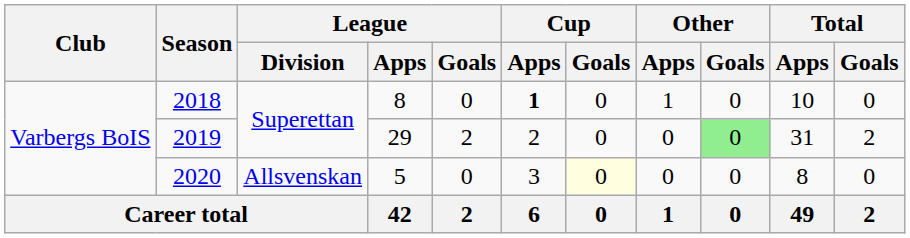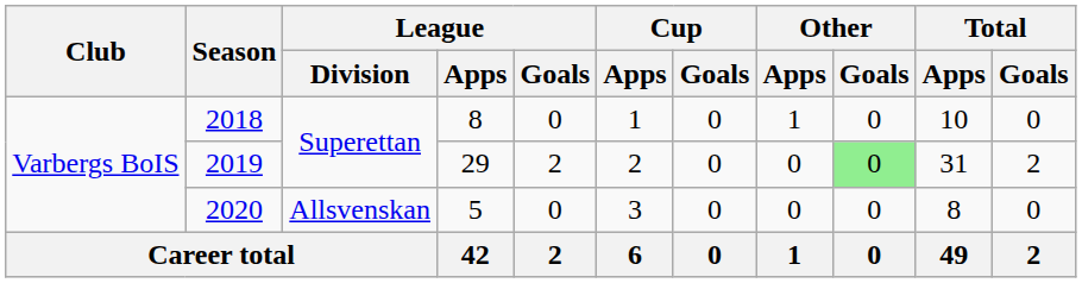2018 | Cup / Apps: bold -> normal
2020 | Cup / Goals: lightyellow background -> no background
